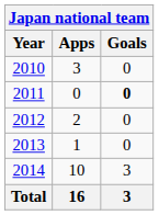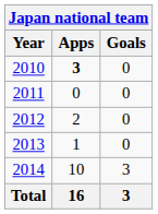2010 | Apps: normal -> bold
2011 | Goals: bold -> normal
